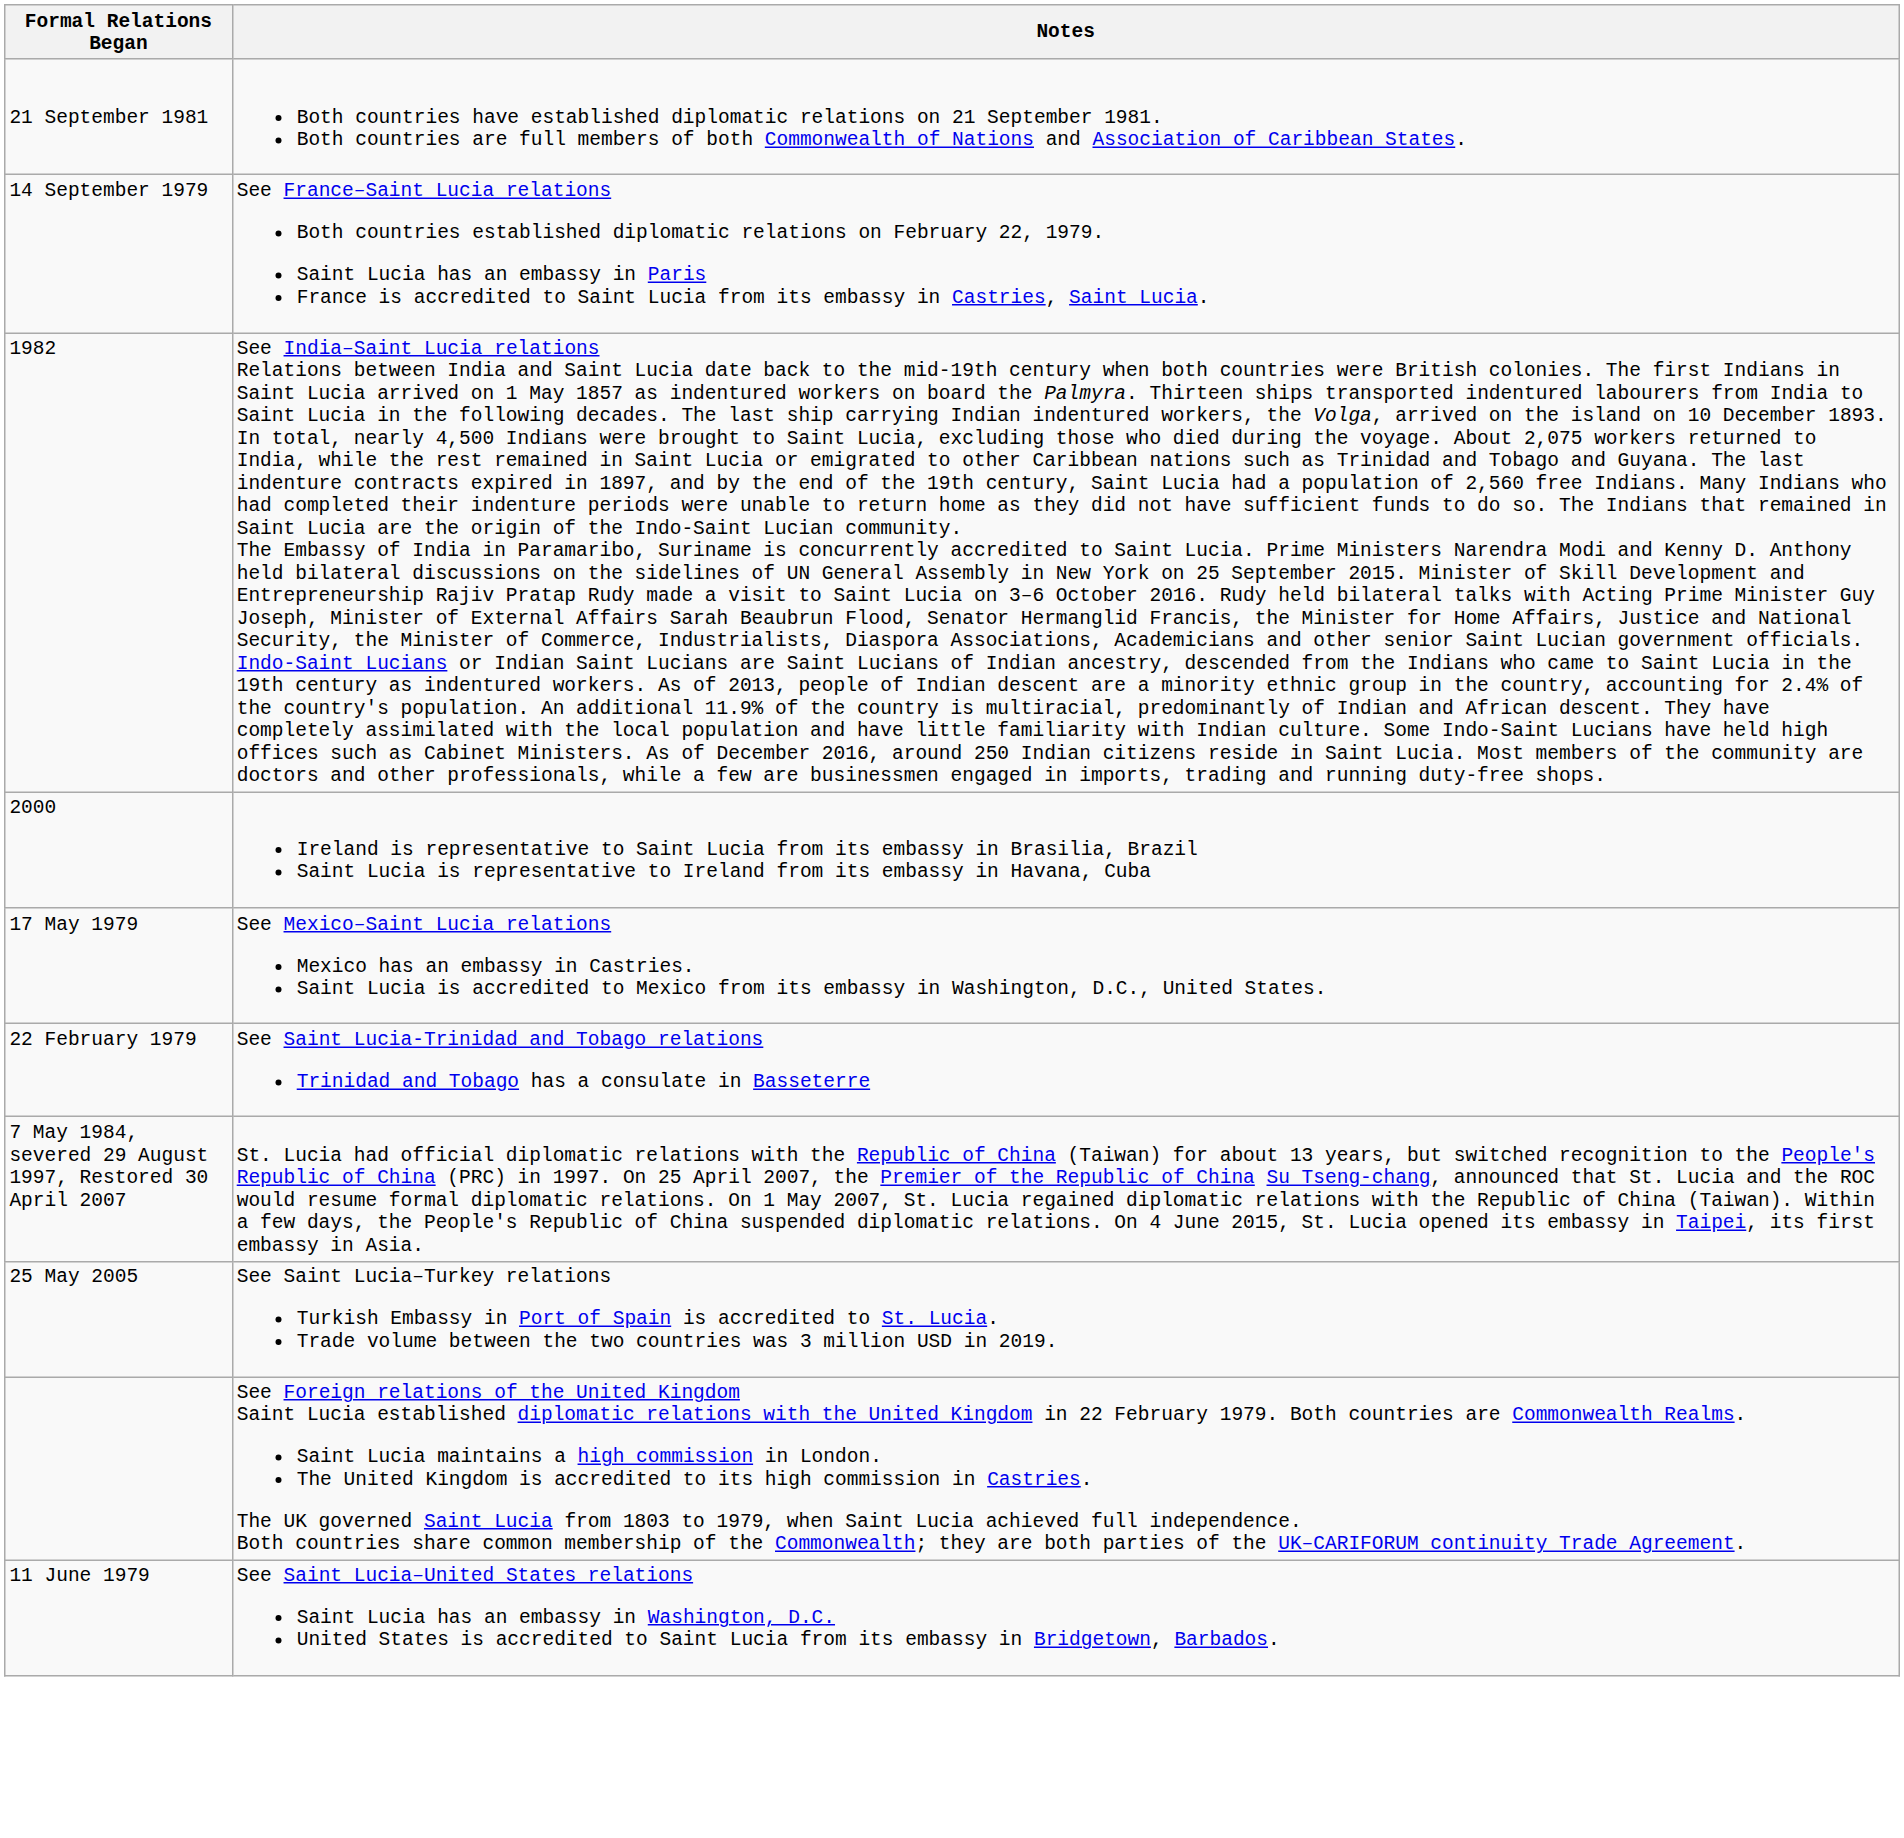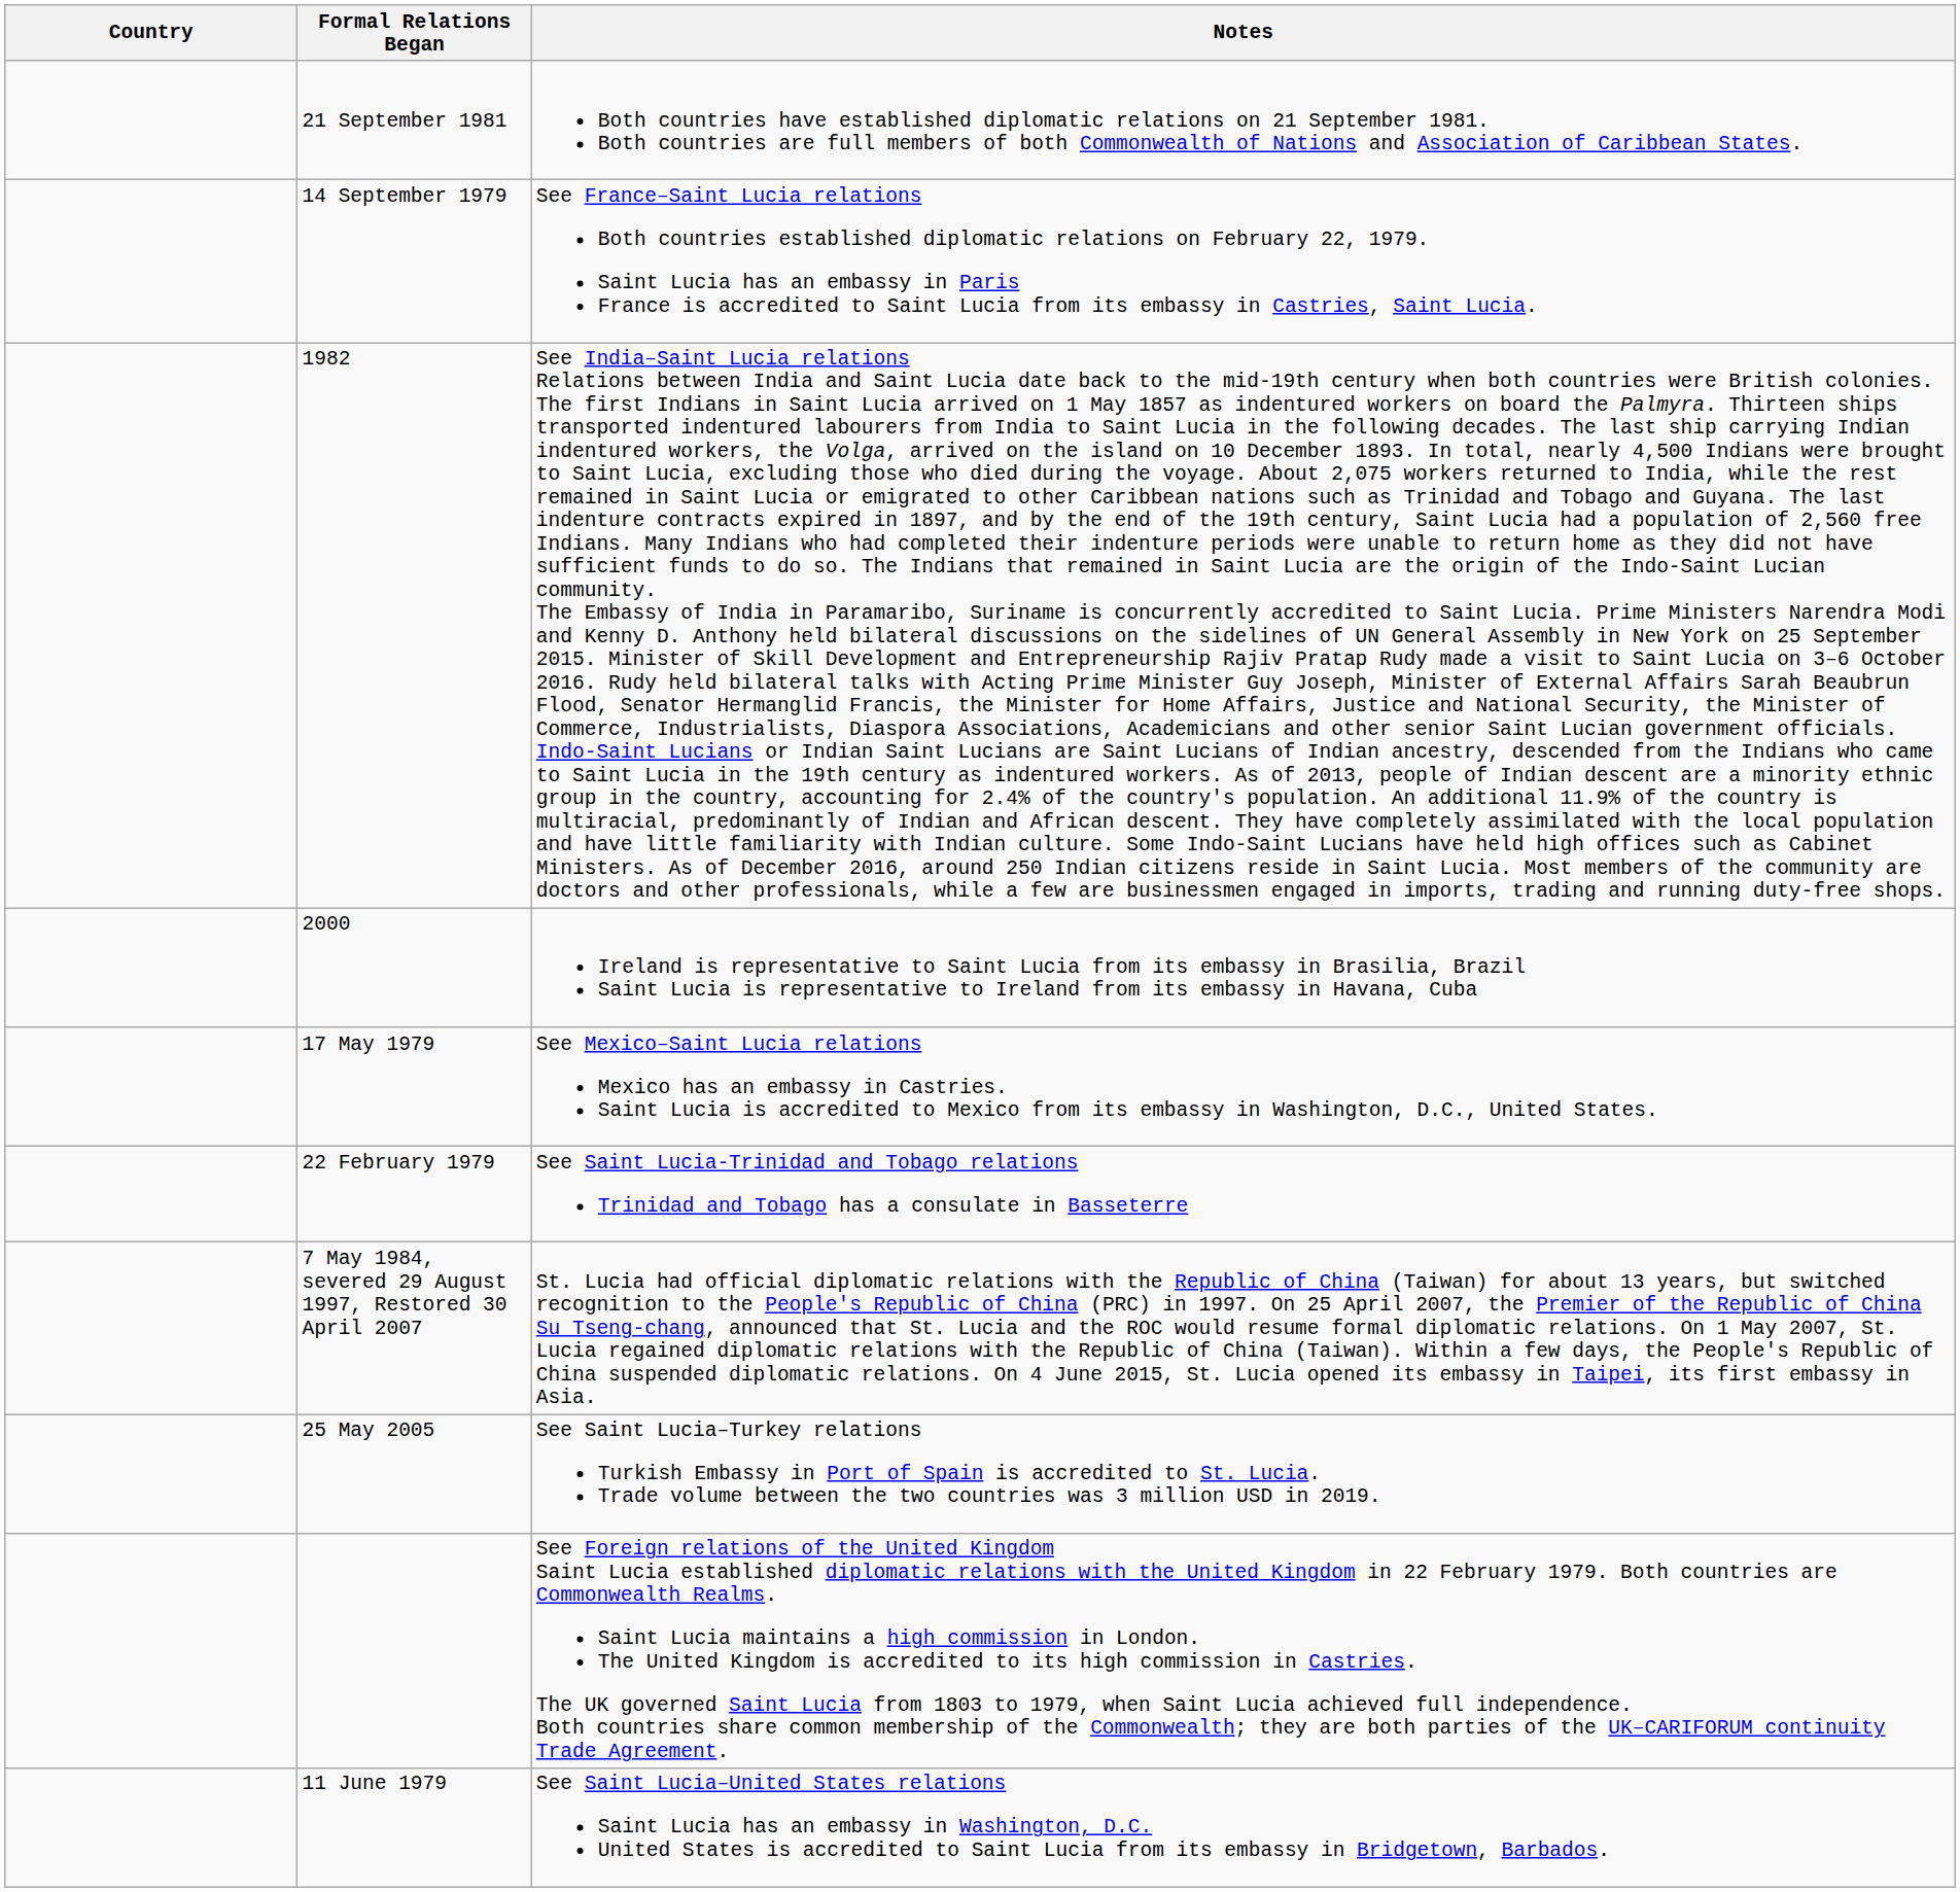+ column: Country
